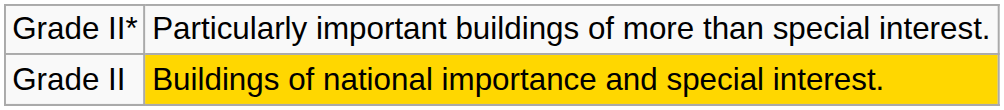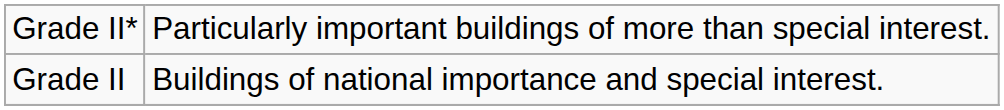Grade II | column 2: gold background -> no background
